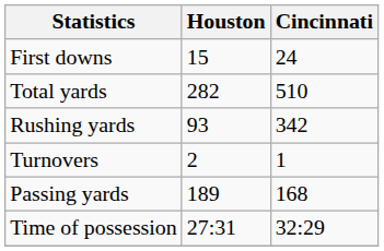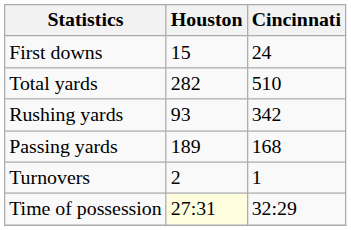rows swapped: Passing yards <-> Turnovers
Time of possession | Houston: no background -> lightyellow background
